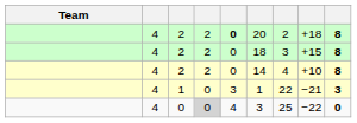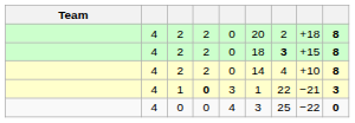row 2 | column 5: bold -> normal
row 3 | column 7: normal -> bold
row 5 | column 4: normal -> bold
row 6 | column 4: lightgrey background -> no background
